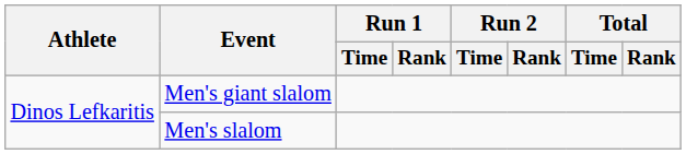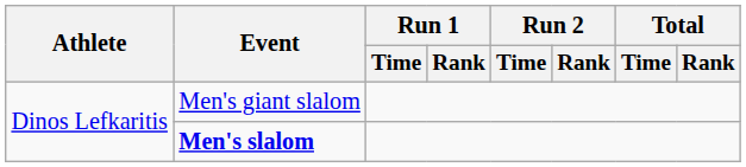Men's slalom | Event: normal -> bold
